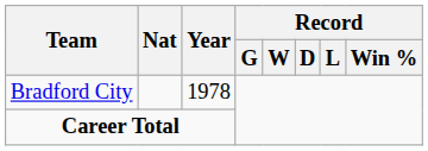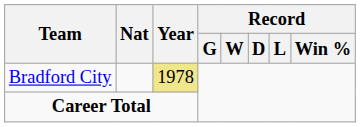Bradford City | Year: no background -> khaki background
